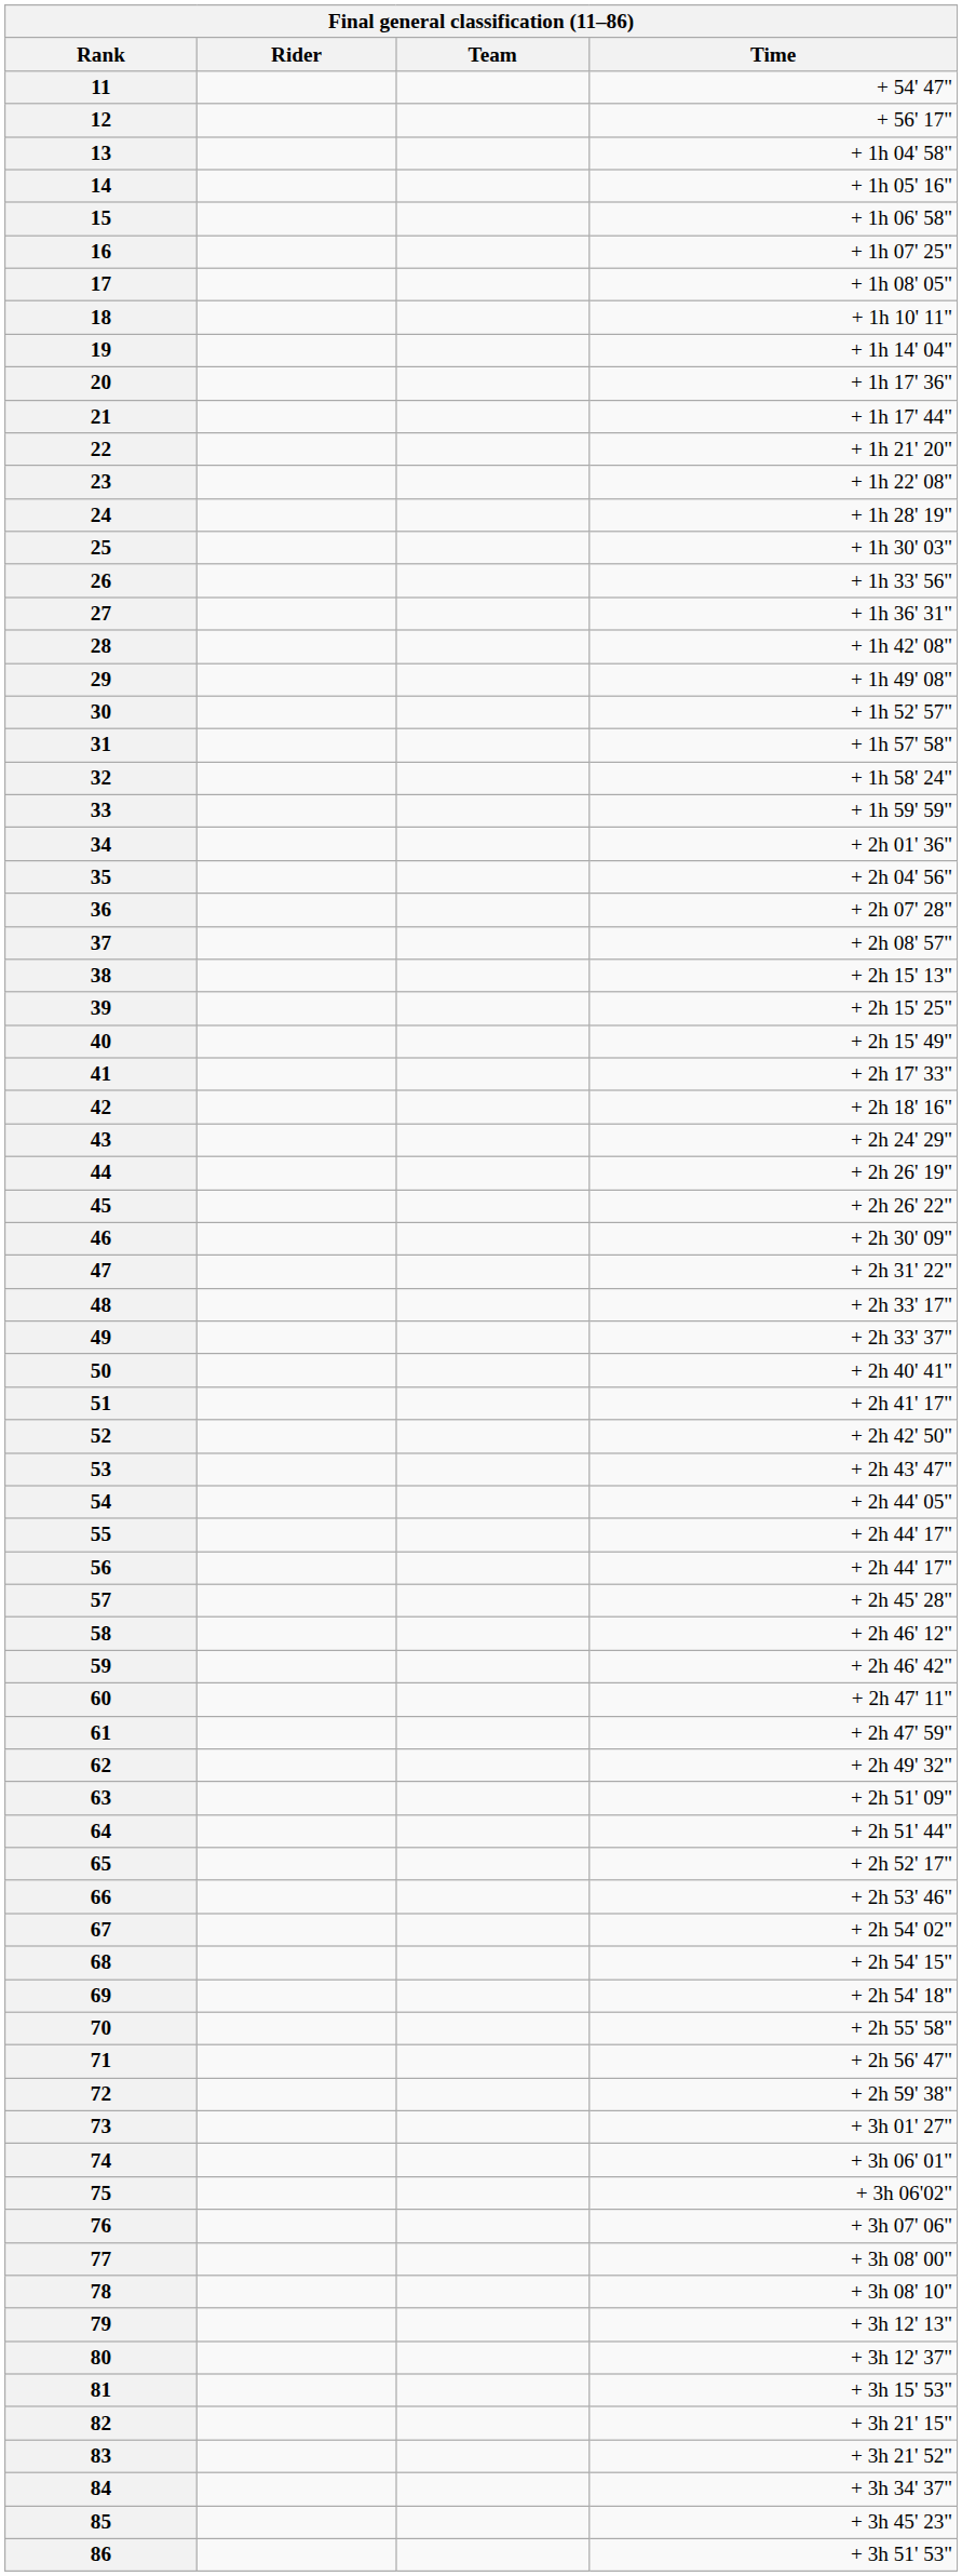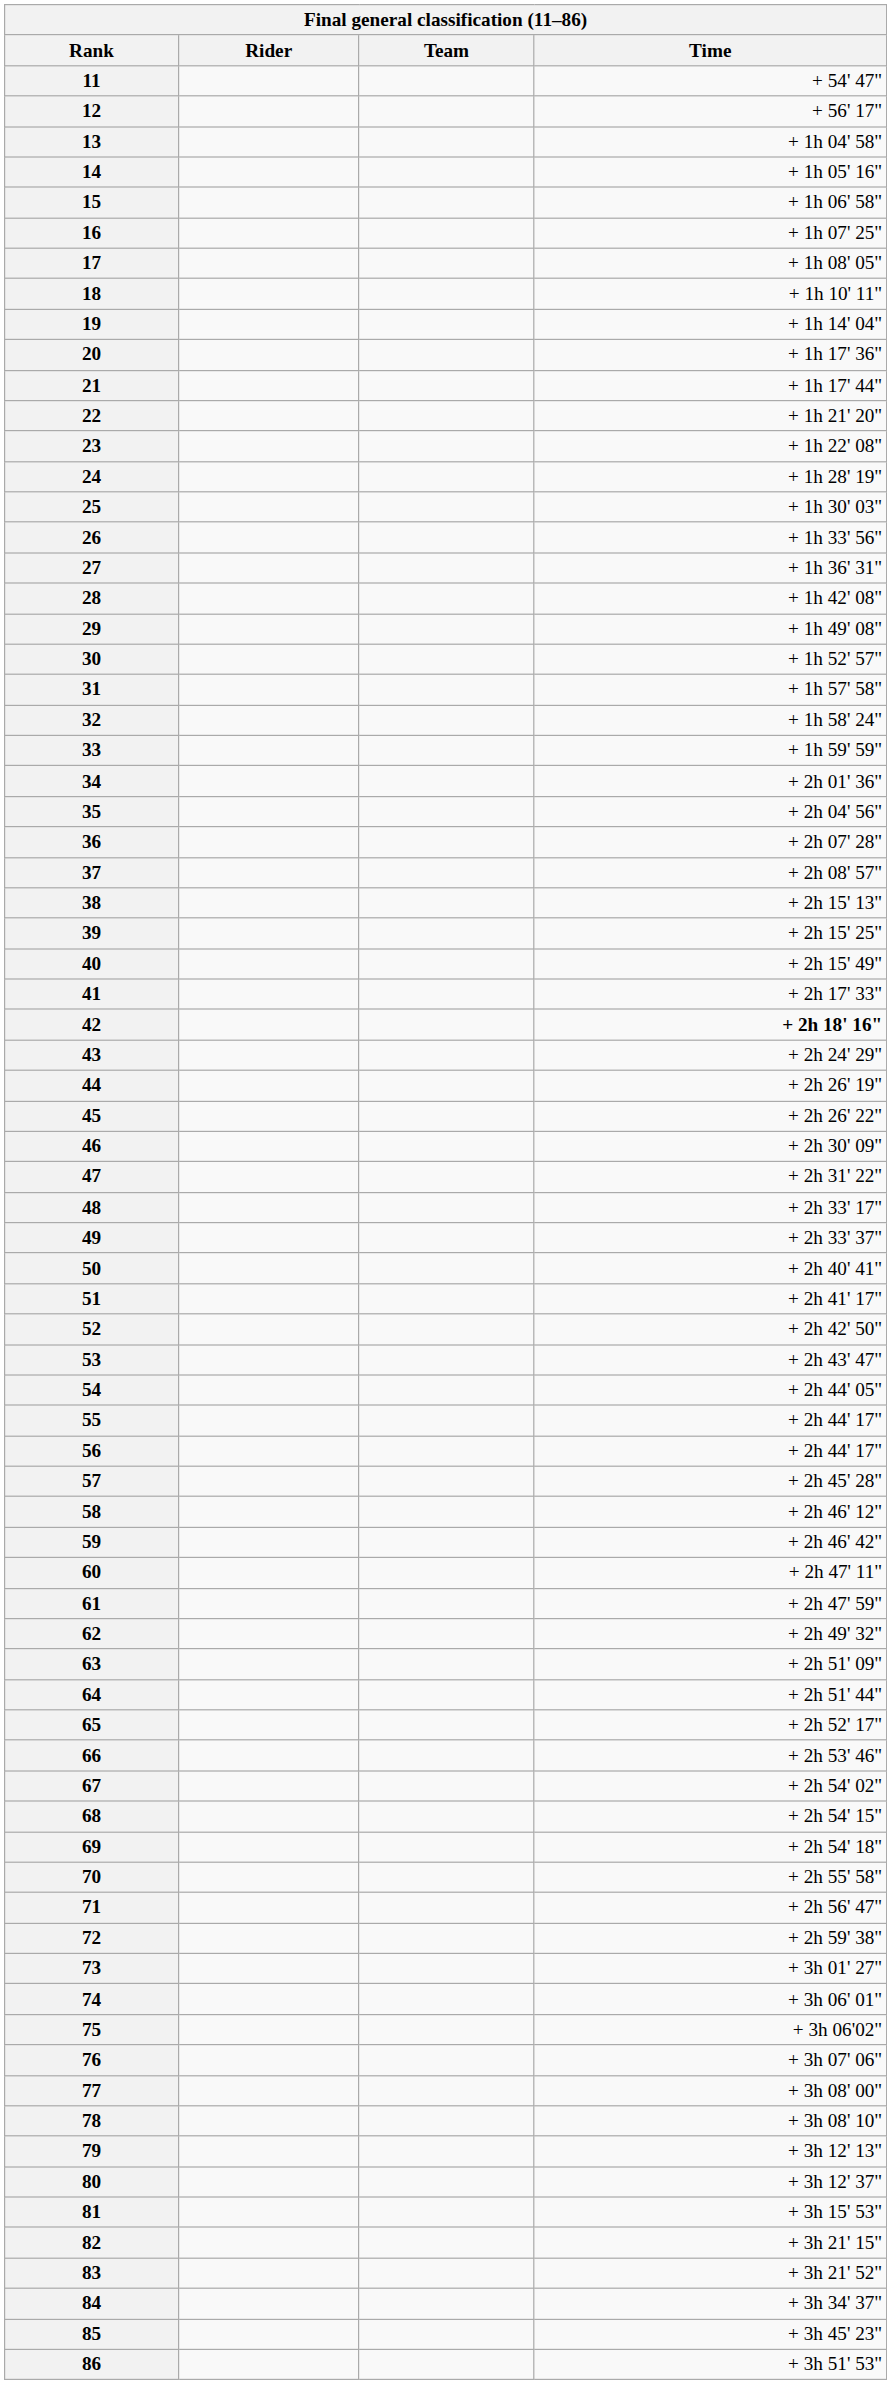42 | Time: normal -> bold
